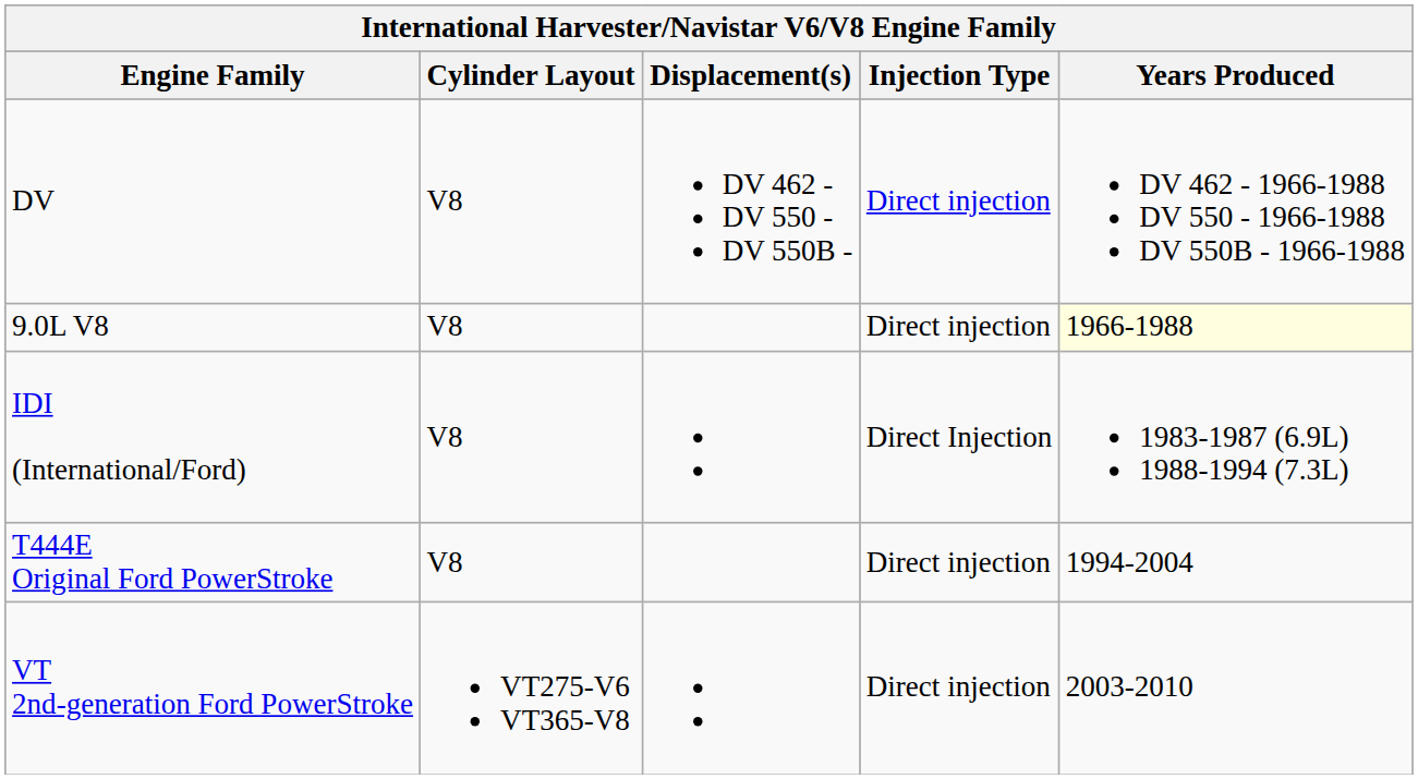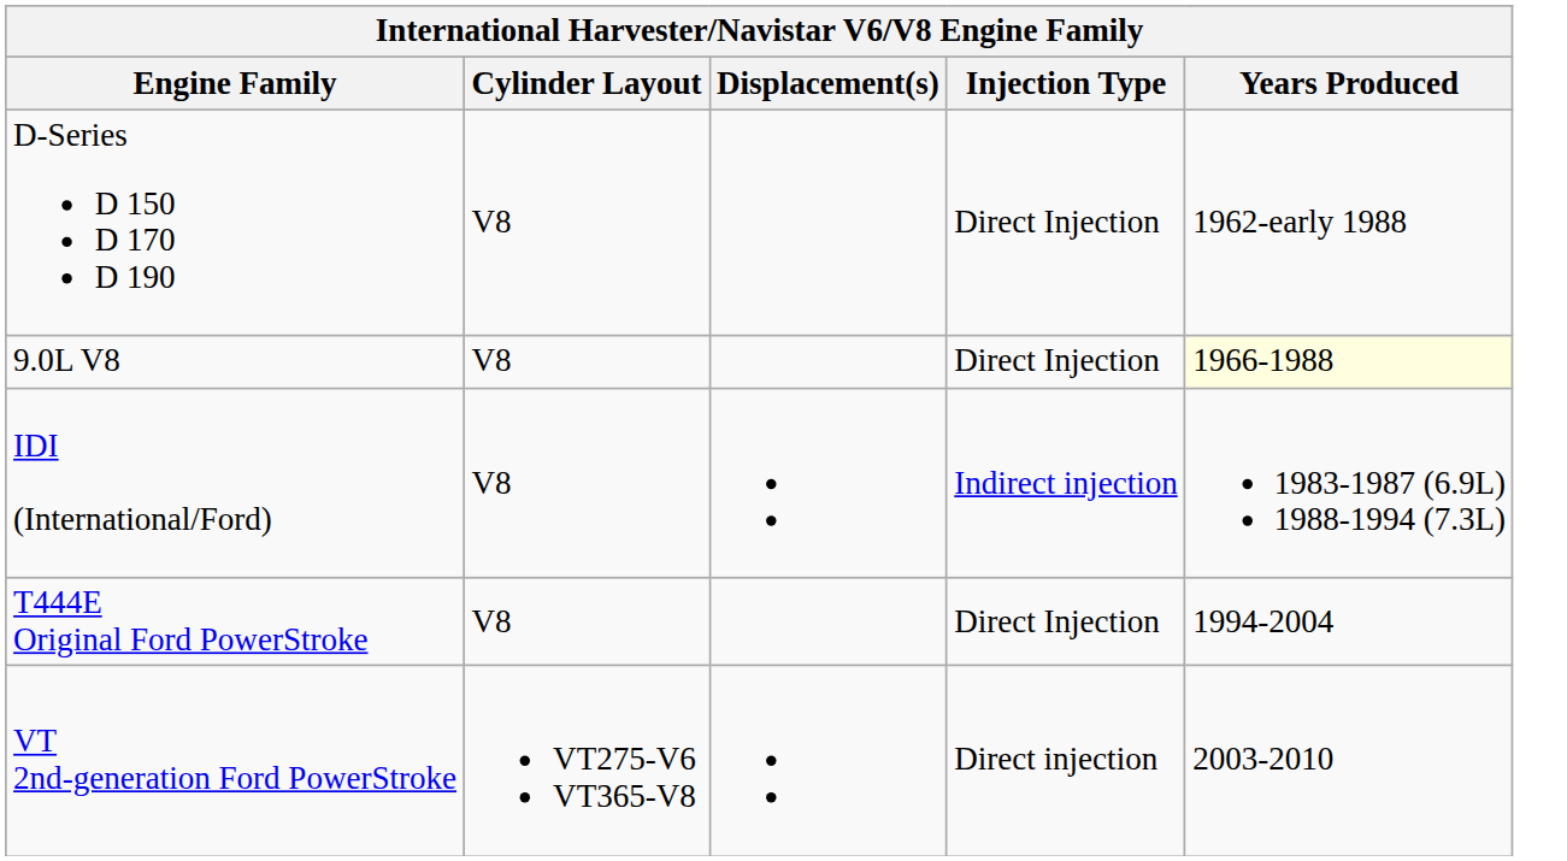- row: DV | V8 | DV 462 - DV 550 - DV 550B - | Direct injection | DV 462 - 1966-1988 DV 550 - 1966-1988 DV 550B - 1966-1988
+ row: D-Series D 150 D 170 D 190 | V8 | Direct Injection | 1962-early 1988
9.0L V8 | Injection Type: Direct injection -> Direct Injection
IDI (International/Ford) | Injection Type: Direct Injection -> Indirect injection
T444E Original Ford PowerStroke | Injection Type: Direct injection -> Direct Injection
